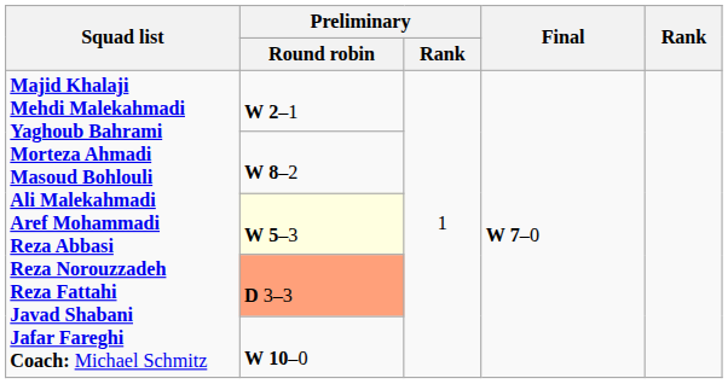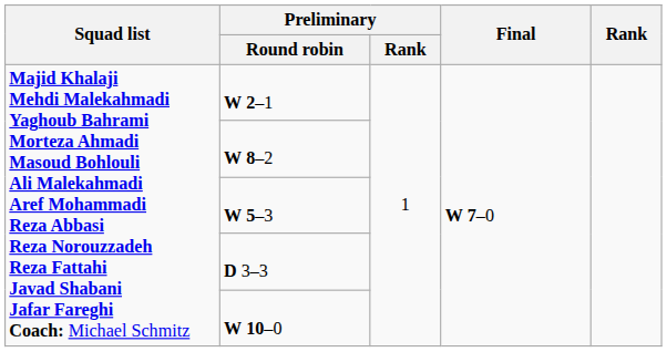W 5–3 | Preliminary / Round robin: lightyellow background -> no background
D 3–3 | Preliminary / Round robin: lightsalmon background -> no background
